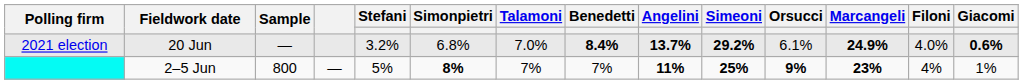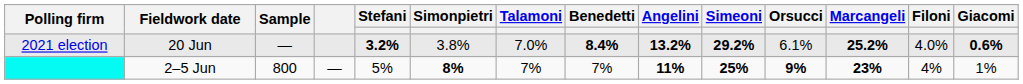2021 election | Stefani: normal -> bold
2021 election | Simonpietri: 6.8% -> 3.8%
2021 election | Angelini: 13.7% -> 13.2%
2021 election | Marcangeli: 24.9% -> 25.2%
